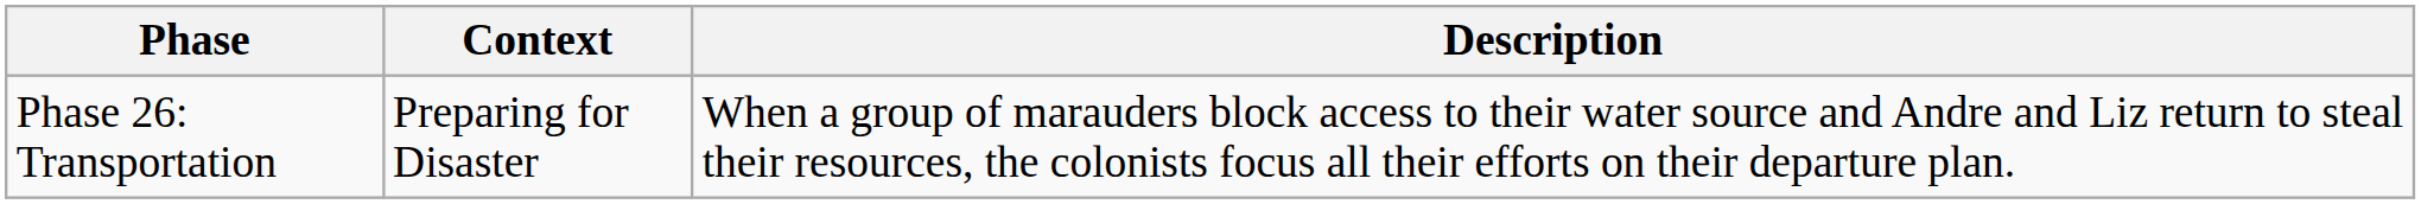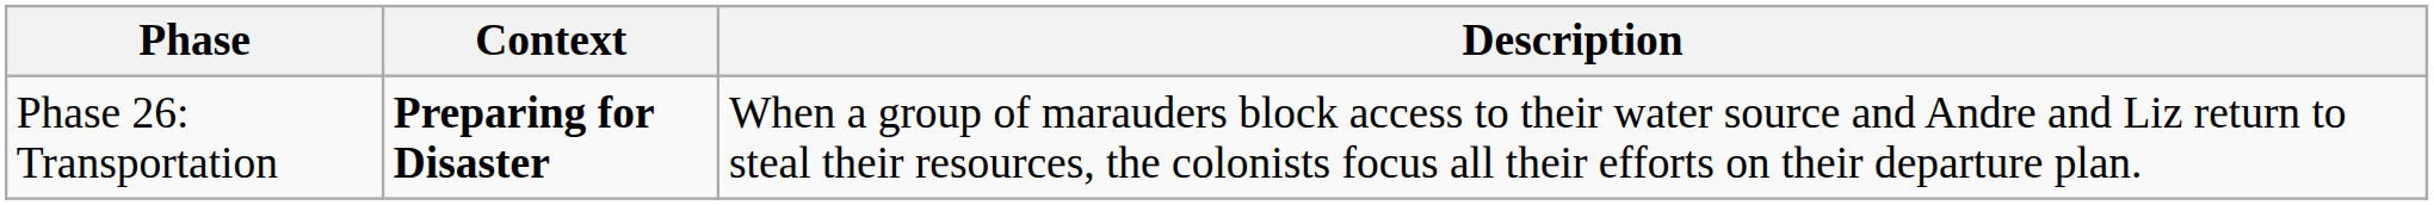row 2 | Context: normal -> bold
